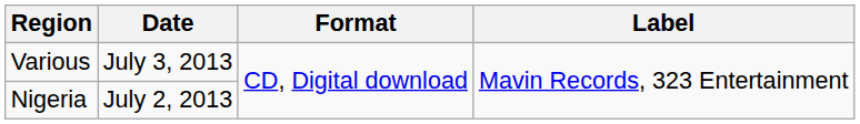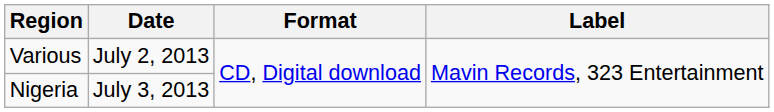Various | Date: July 3, 2013 -> July 2, 2013
Nigeria | Date: July 2, 2013 -> July 3, 2013
